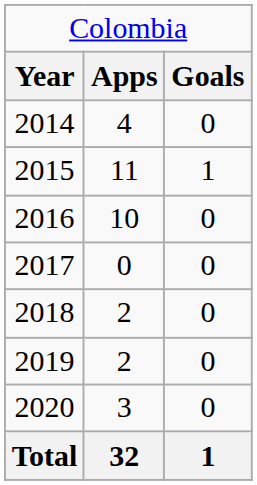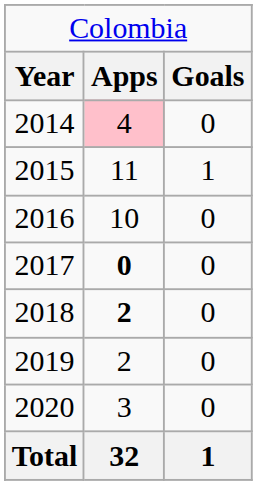2014 | column 2: no background -> pink background
2017 | column 2: normal -> bold
2018 | column 2: normal -> bold
